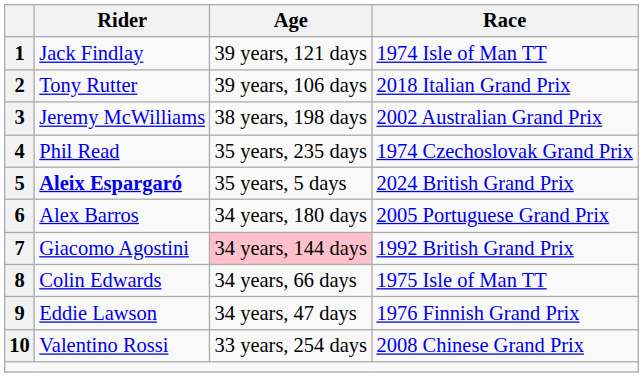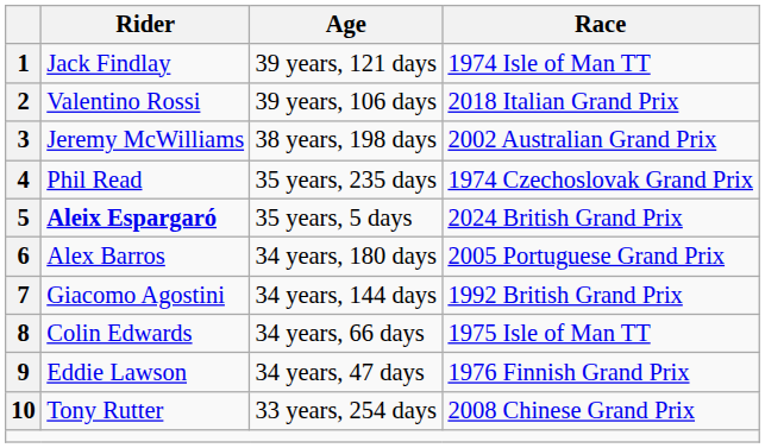2 | Rider: Tony Rutter -> Valentino Rossi
7 | Age: pink background -> no background
10 | Rider: Valentino Rossi -> Tony Rutter
